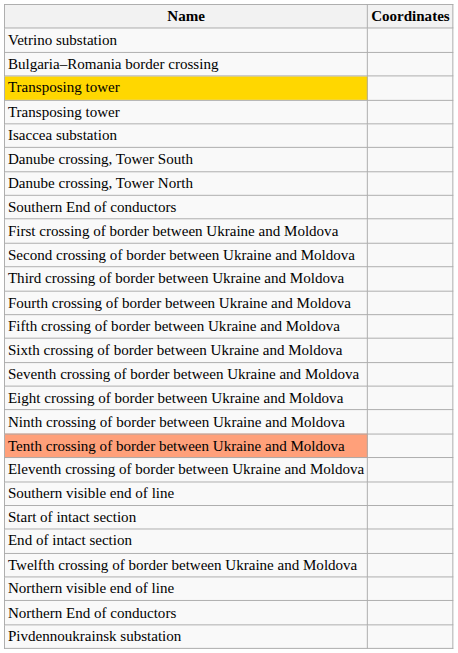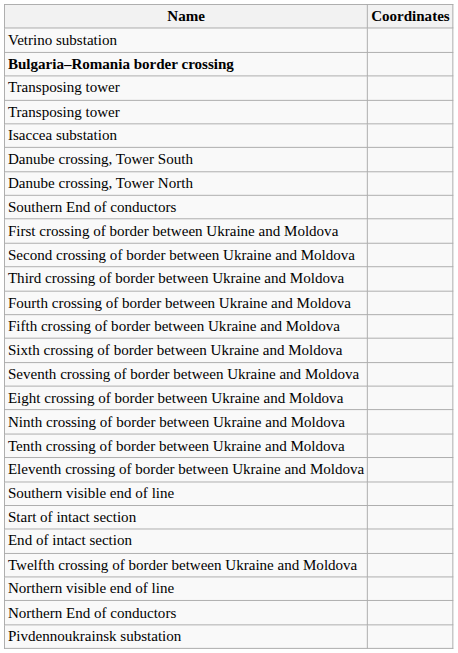row 3 | Name: normal -> bold
row 4 | Name: gold background -> no background
row 19 | Name: lightsalmon background -> no background
